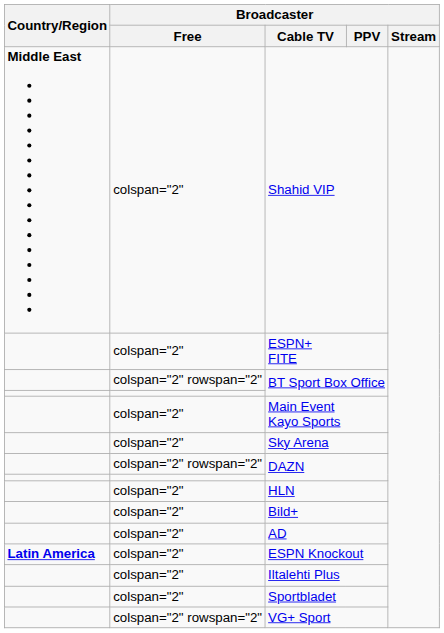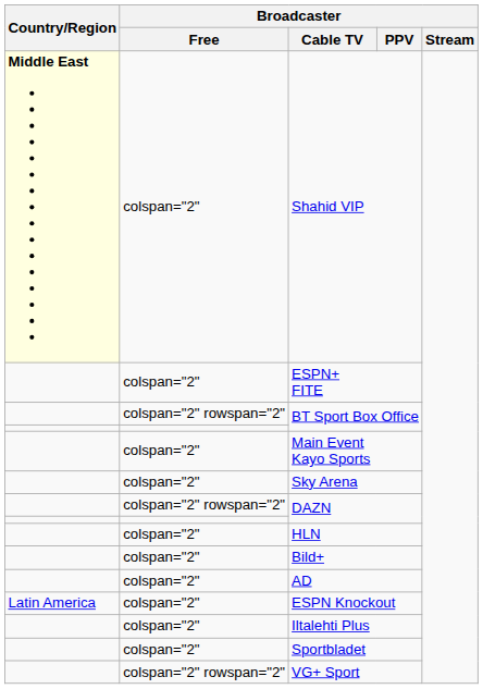Shahid VIP | Country/Region: no background -> lightyellow background
ESPN Knockout | Country/Region: bold -> normal
